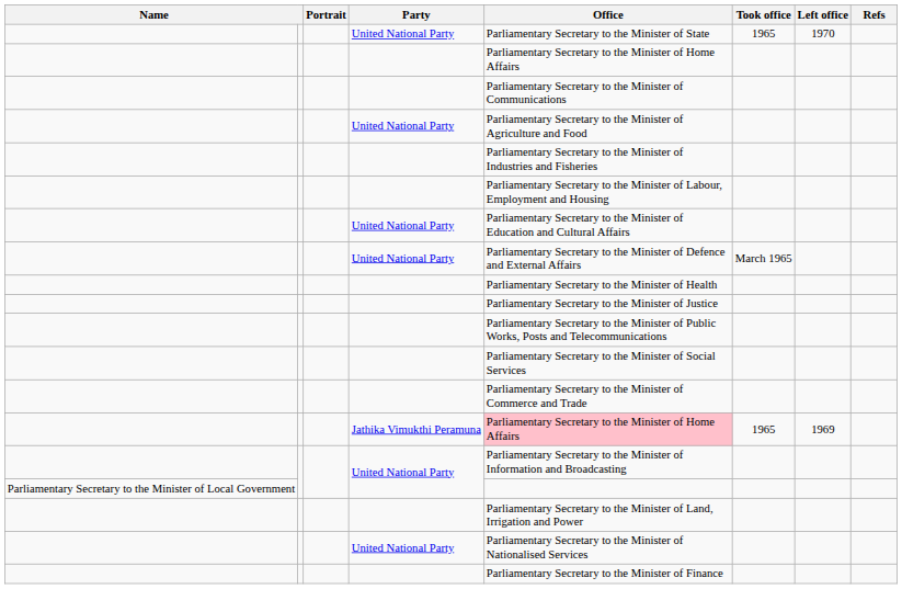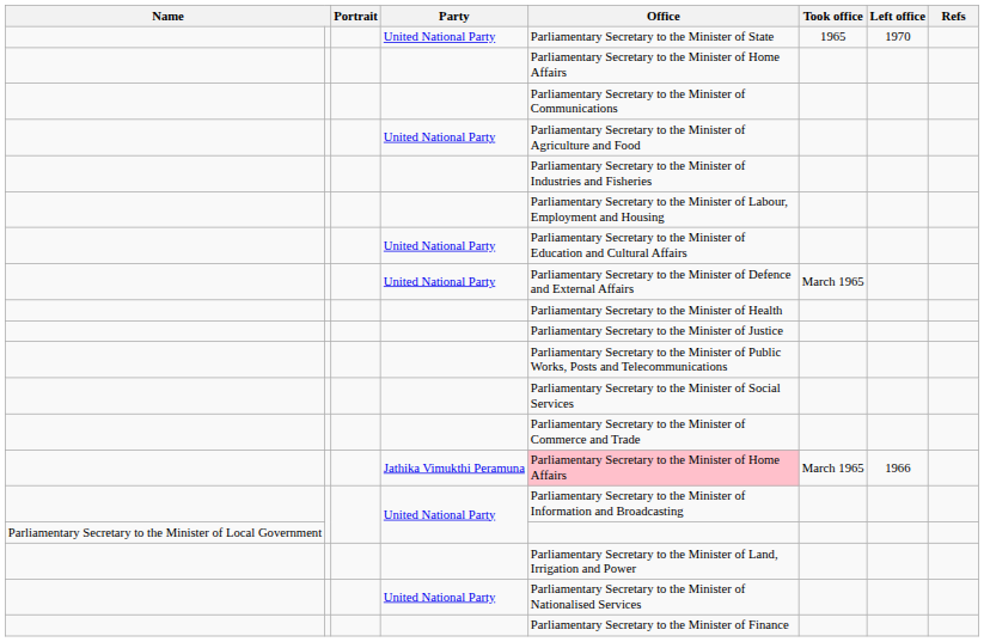Jathika Vimukthi Peramuna | Took office: 1965 -> March 1965
Jathika Vimukthi Peramuna | Left office: 1969 -> 1966
